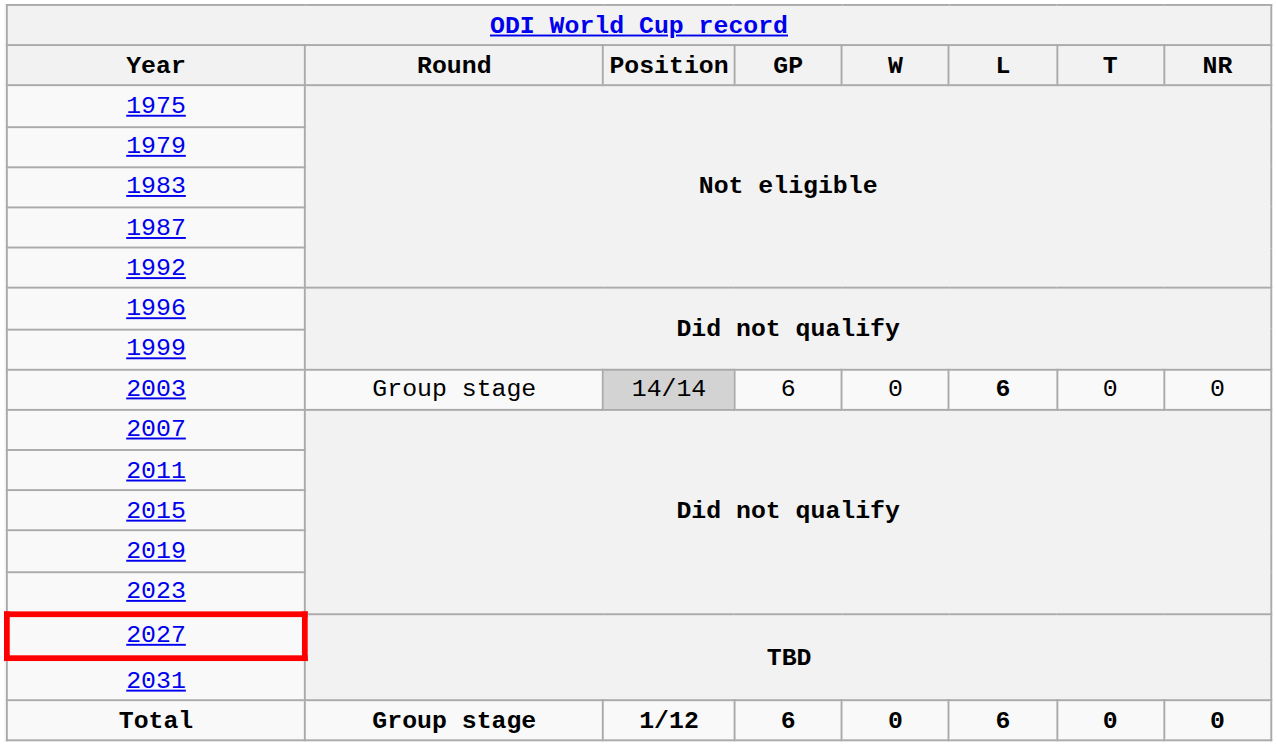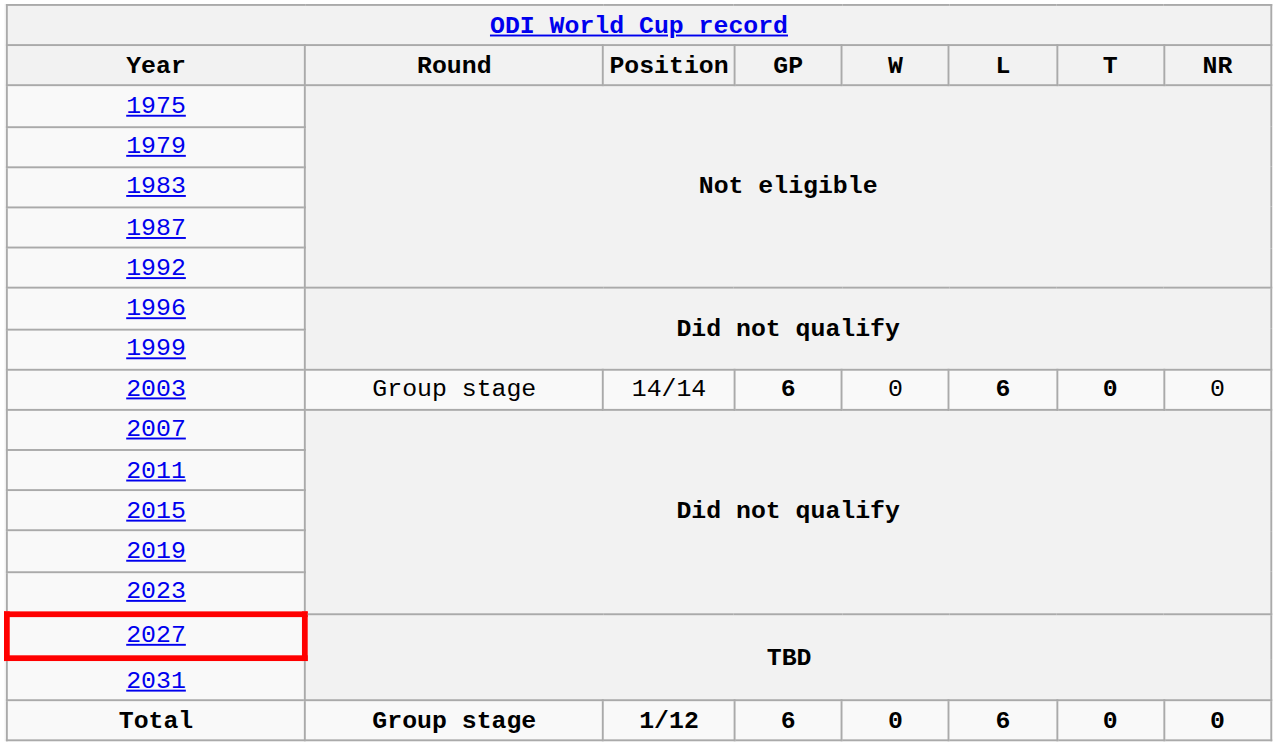2003 | Position: lightgrey background -> no background
2003 | GP: normal -> bold
2003 | T: normal -> bold
